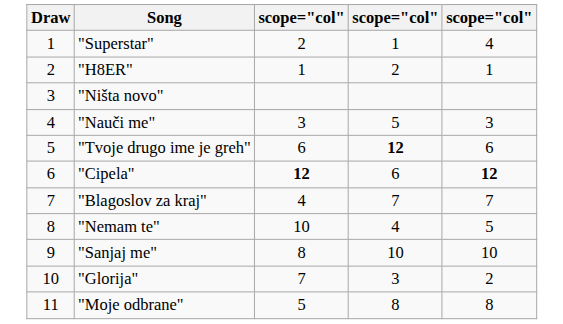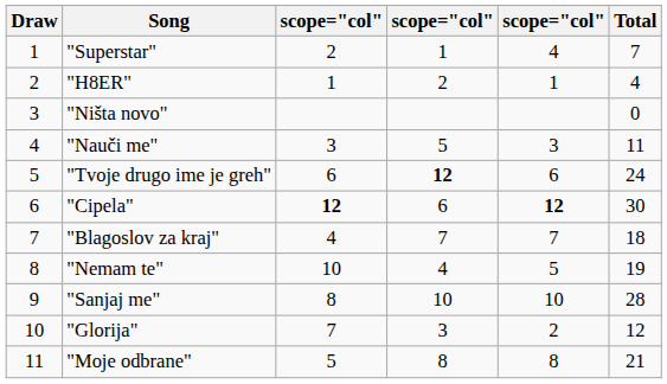+ column: Total | 7 | 4 | 0 | 11 | 24 | 30 | 18 | 19 | 28 | 12 | 21
